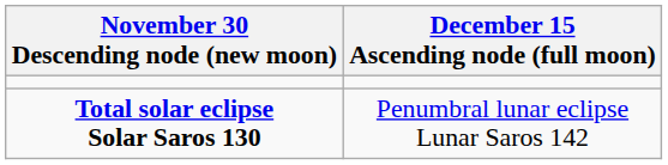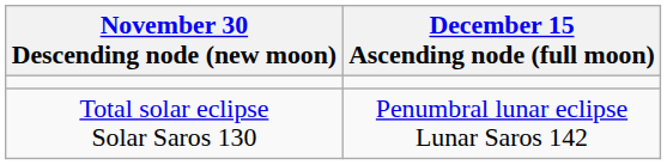row 3 | November 30 Descending node (new moon): bold -> normal
